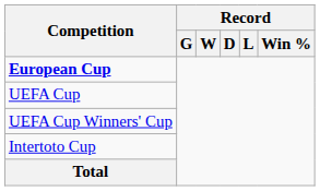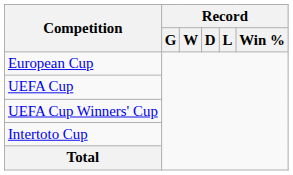European Cup | Competition: bold -> normal
